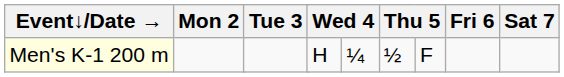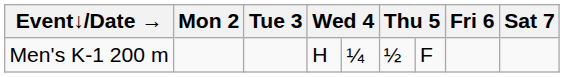Men's K-1 200 m | Event↓/Date →: lightyellow background -> no background
